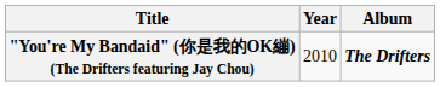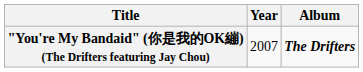row 2 | Year: 2010 -> 2007
